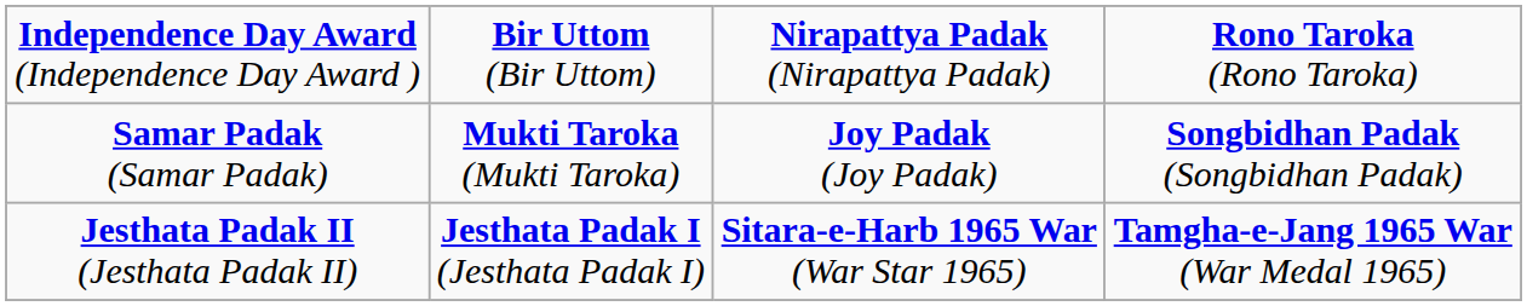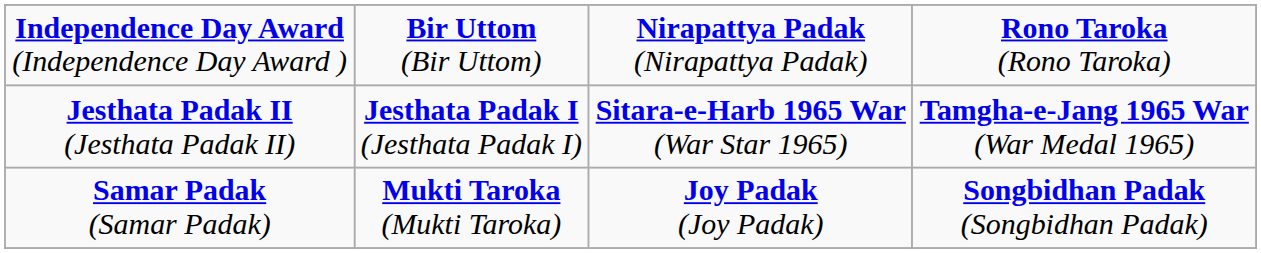rows swapped: Samar Padak (Samar Padak) <-> Jesthata Padak II (Jesthata Padak II)
